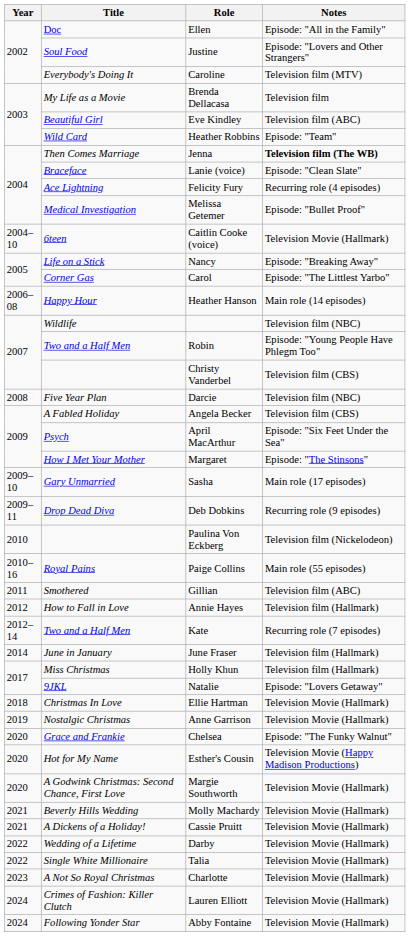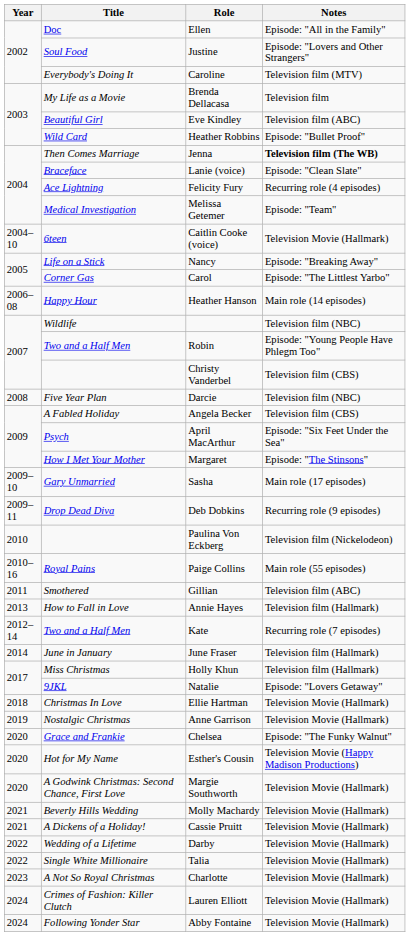Heather Robbins | Notes: Episode: "Team" -> Episode: "Bullet Proof"
Melissa Getemer | Notes: Episode: "Bullet Proof" -> Episode: "Team"
Annie Hayes | Year: 2012 -> 2013
